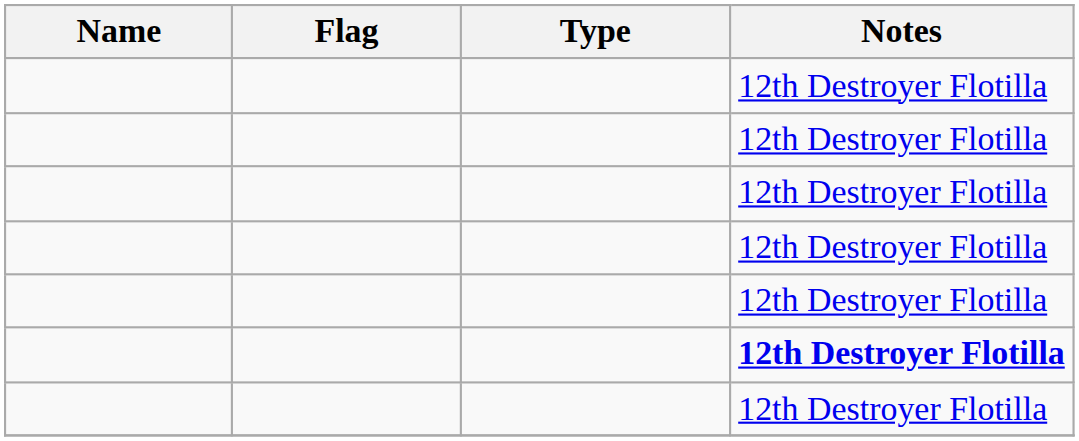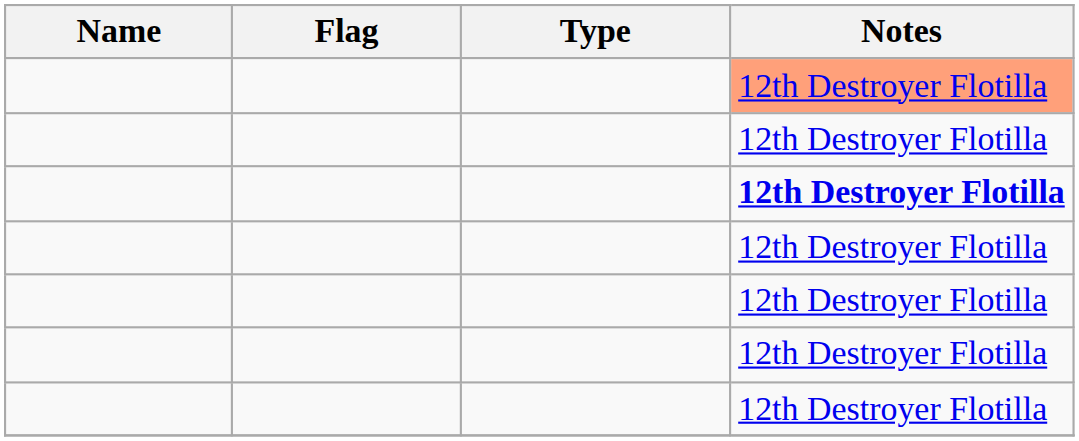row 2 | Notes: no background -> lightsalmon background
row 4 | Notes: normal -> bold
row 7 | Notes: bold -> normal
